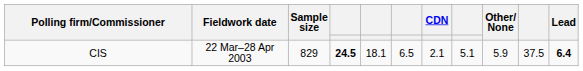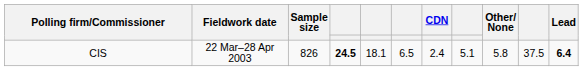CIS | Sample size: 829 -> 826
CIS | CDN: 2.1 -> 2.4
CIS | Other/ None: 5.9 -> 5.8
